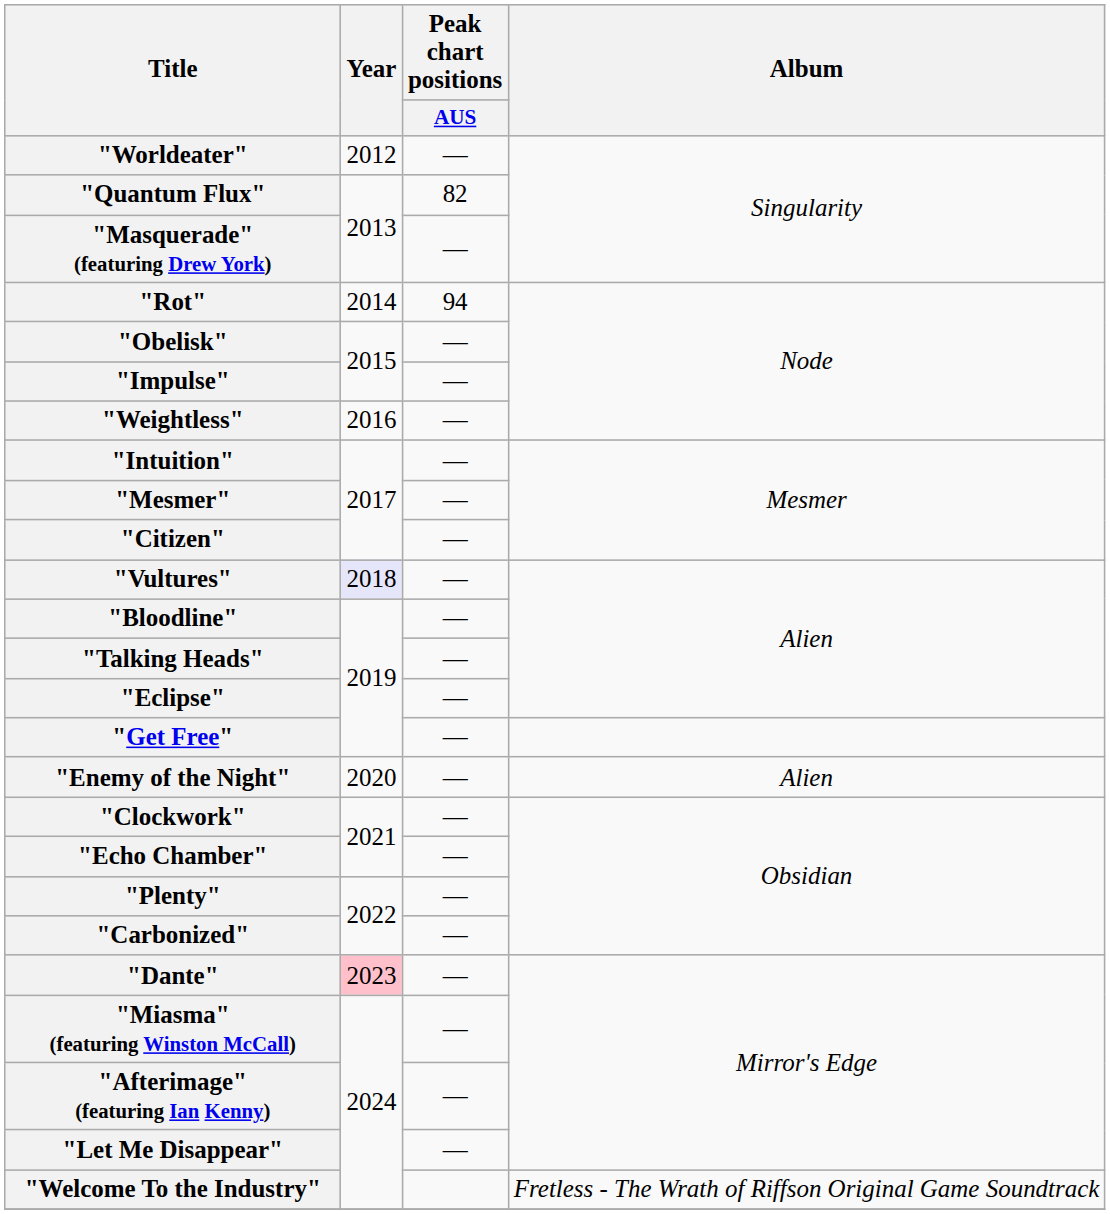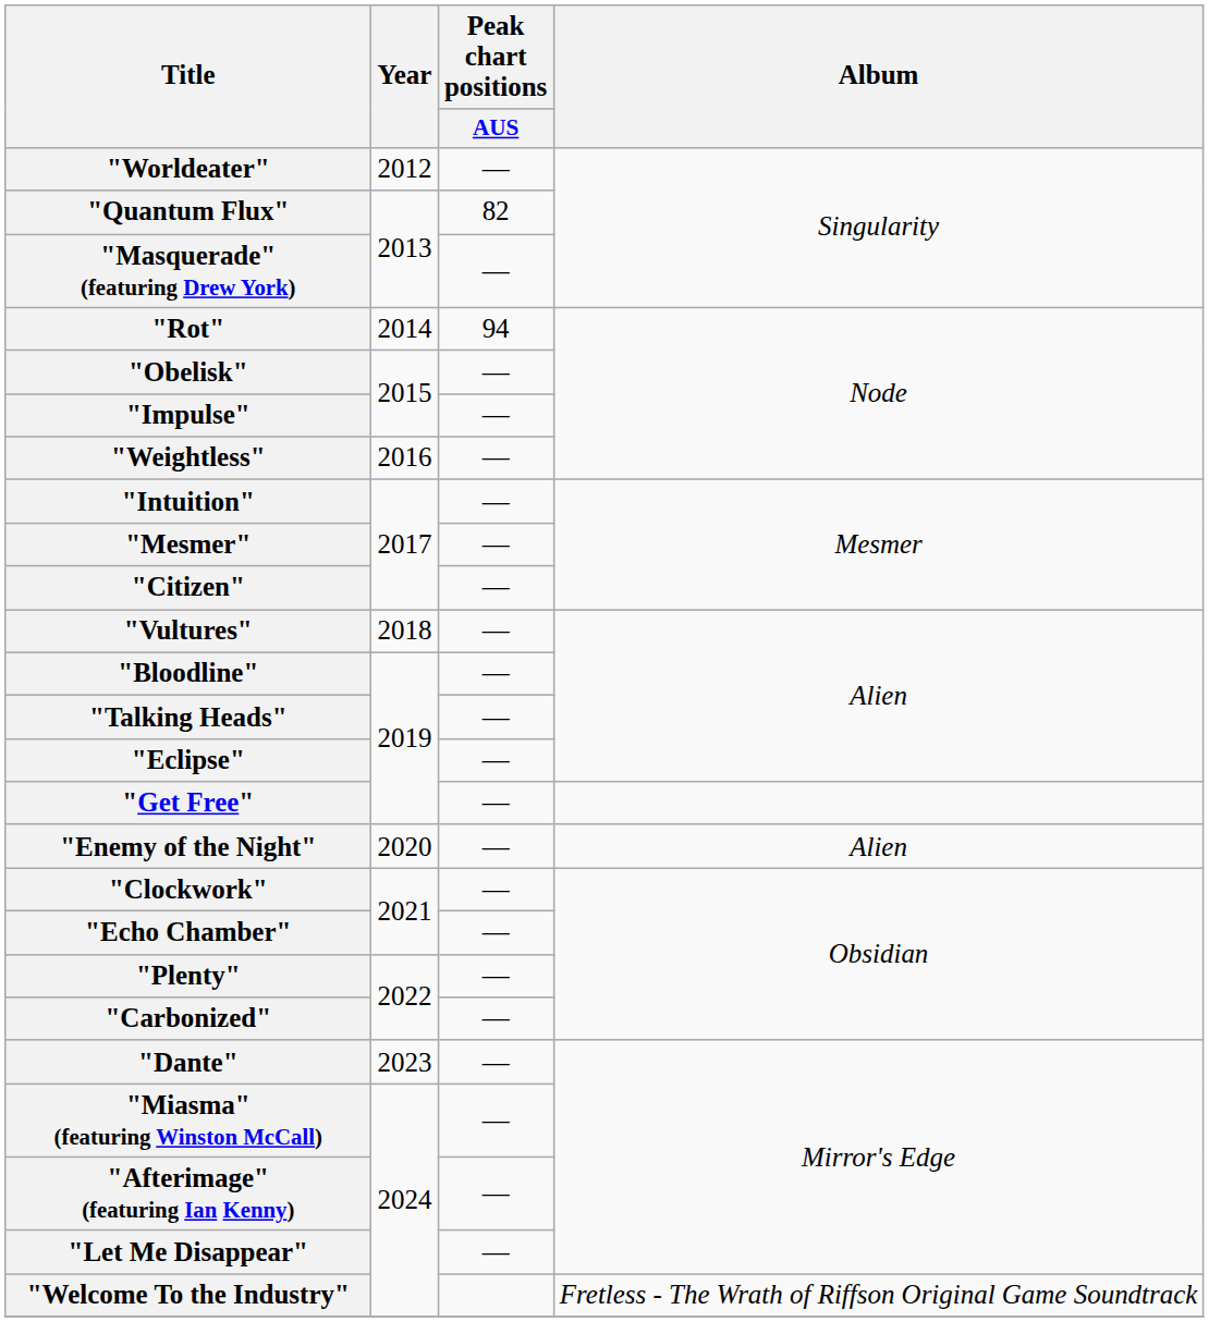"Vultures" | Year: lavender background -> no background
"Dante" | Year: pink background -> no background
